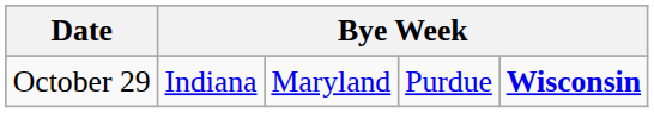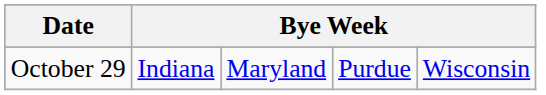October 29 | column 5: bold -> normal
